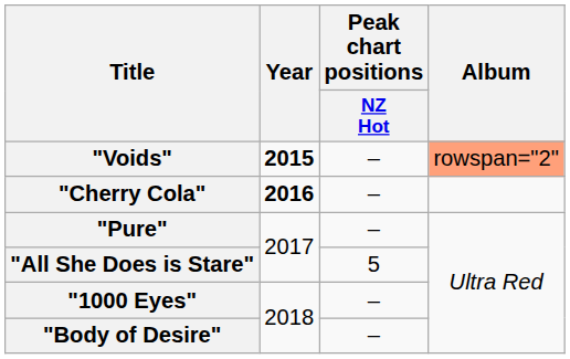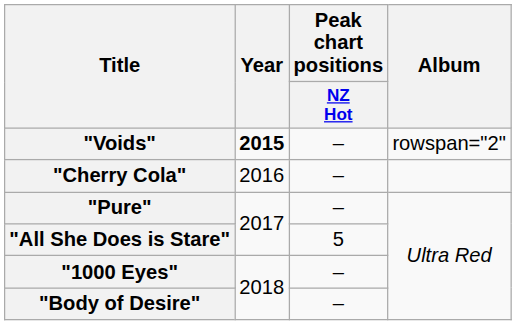"Voids" | Album: lightsalmon background -> no background
"Cherry Cola" | Year: bold -> normal
